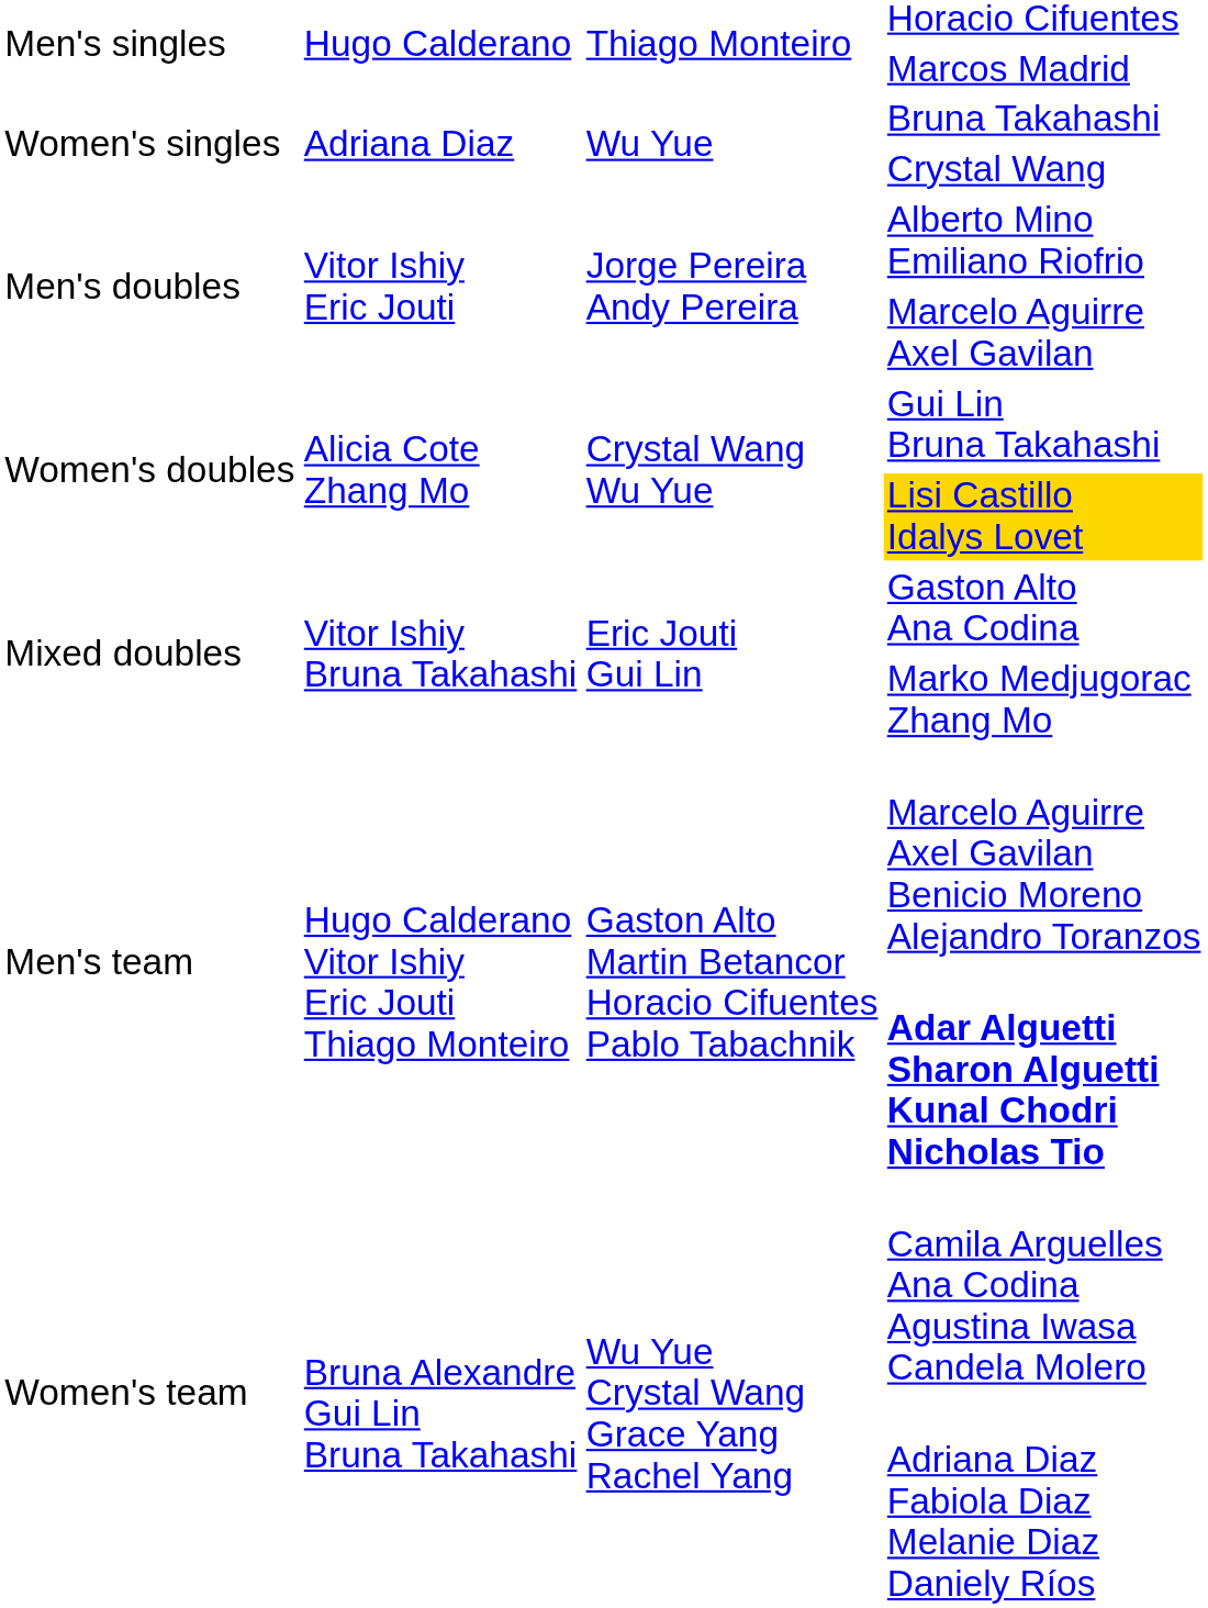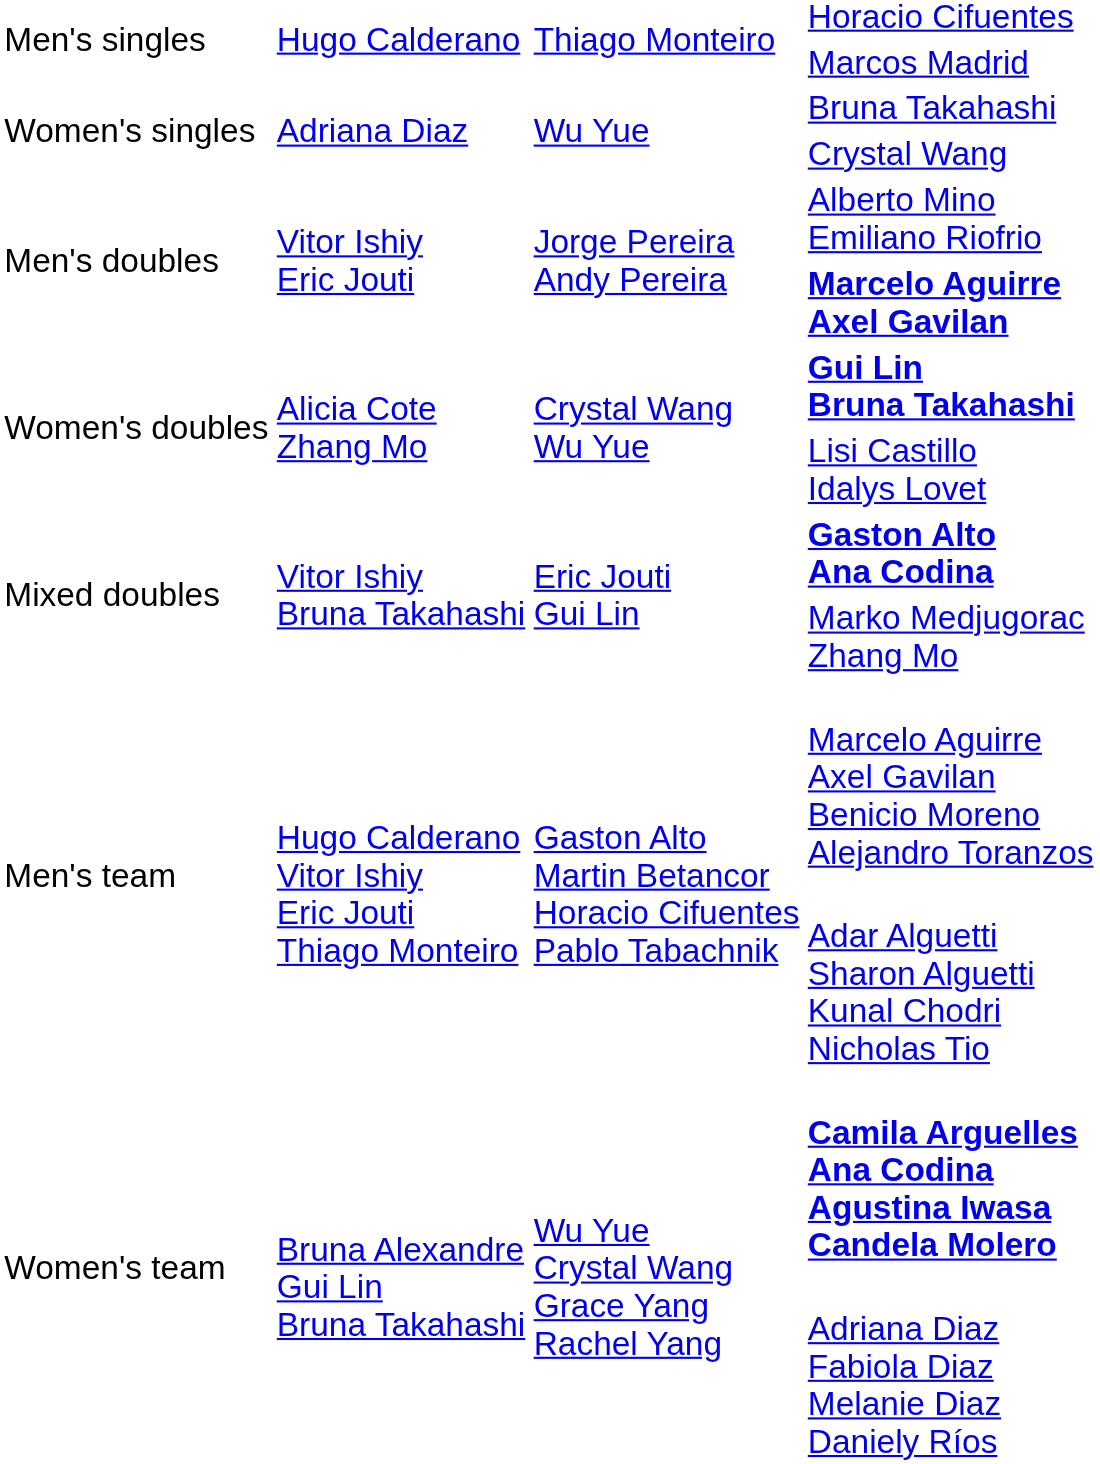Marcelo Aguirre Axel Gavilan | column 4: normal -> bold
Gui Lin Bruna Takahashi | column 4: normal -> bold
Lisi Castillo Idalys Lovet | column 4: gold background -> no background
Gaston Alto Ana Codina | column 4: normal -> bold
Adar Alguetti Sharon Alguetti Kunal Chodri Nicholas Tio | column 4: bold -> normal
Camila Arguelles Ana Codina Agustina Iwasa Candela Molero | column 4: normal -> bold
